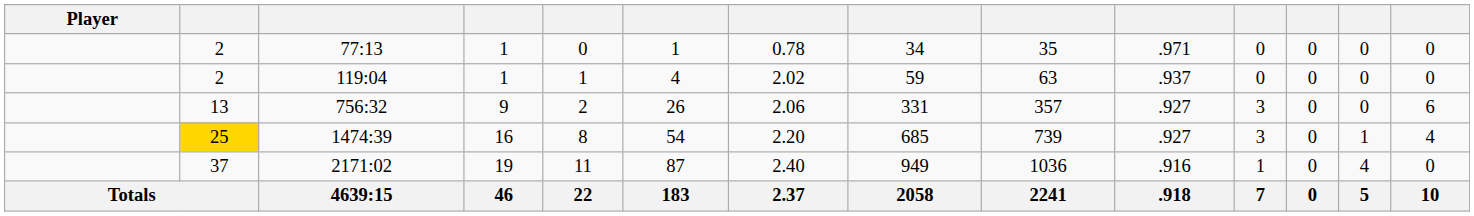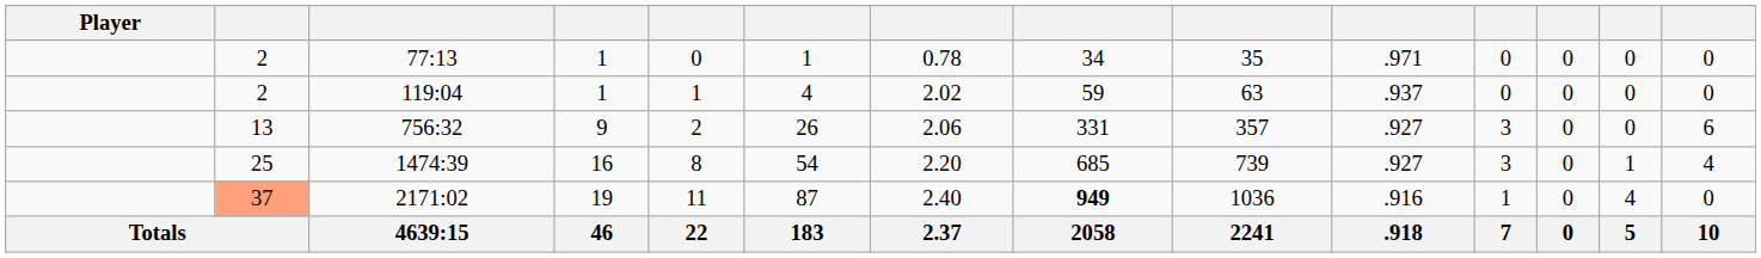1474:39 | column 2: gold background -> no background
2171:02 | column 2: no background -> lightsalmon background
2171:02 | column 8: normal -> bold
